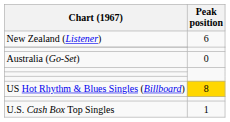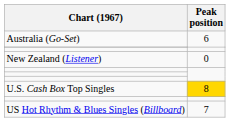row 2 | Chart (1967): New Zealand (Listener) -> Australia (Go-Set)
row 4 | Chart (1967): Australia (Go-Set) -> New Zealand (Listener)
row 8 | Chart (1967): US Hot Rhythm & Blues Singles (Billboard) -> U.S. Cash Box Top Singles
row 10 | Chart (1967): U.S. Cash Box Top Singles -> US Hot Rhythm & Blues Singles (Billboard)
row 10 | Peak position: 1 -> 7
